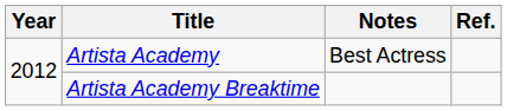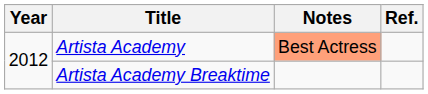Artista Academy | Notes: no background -> lightsalmon background
